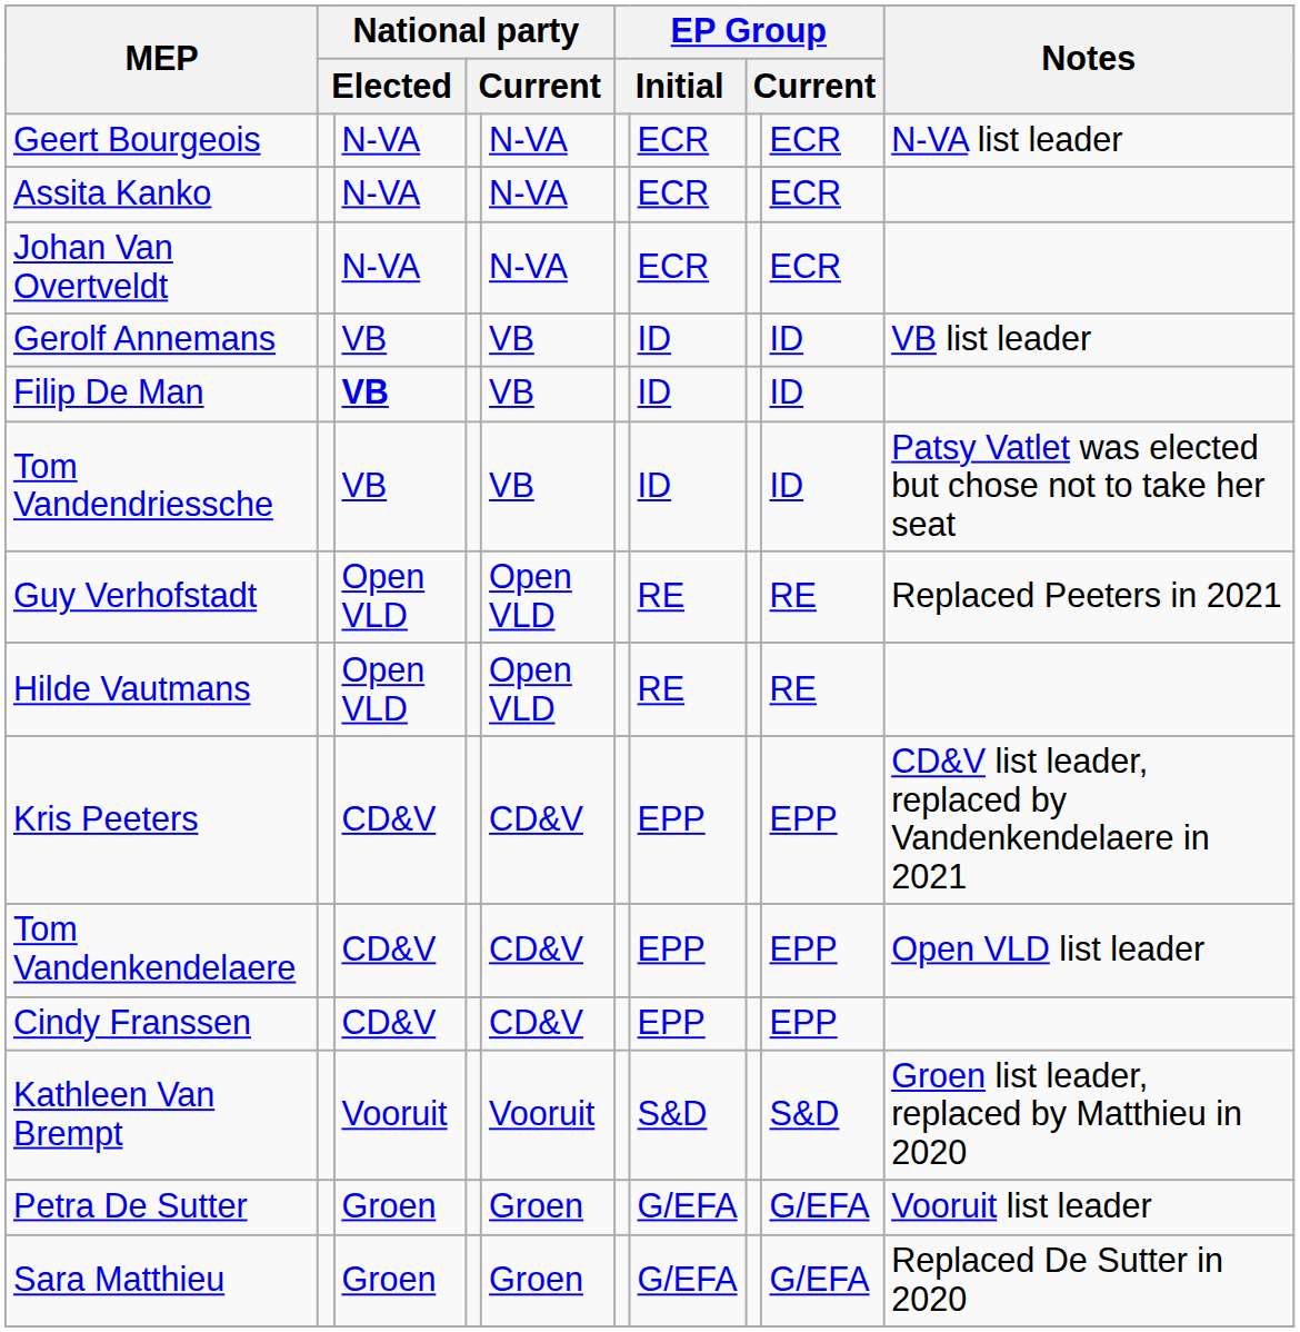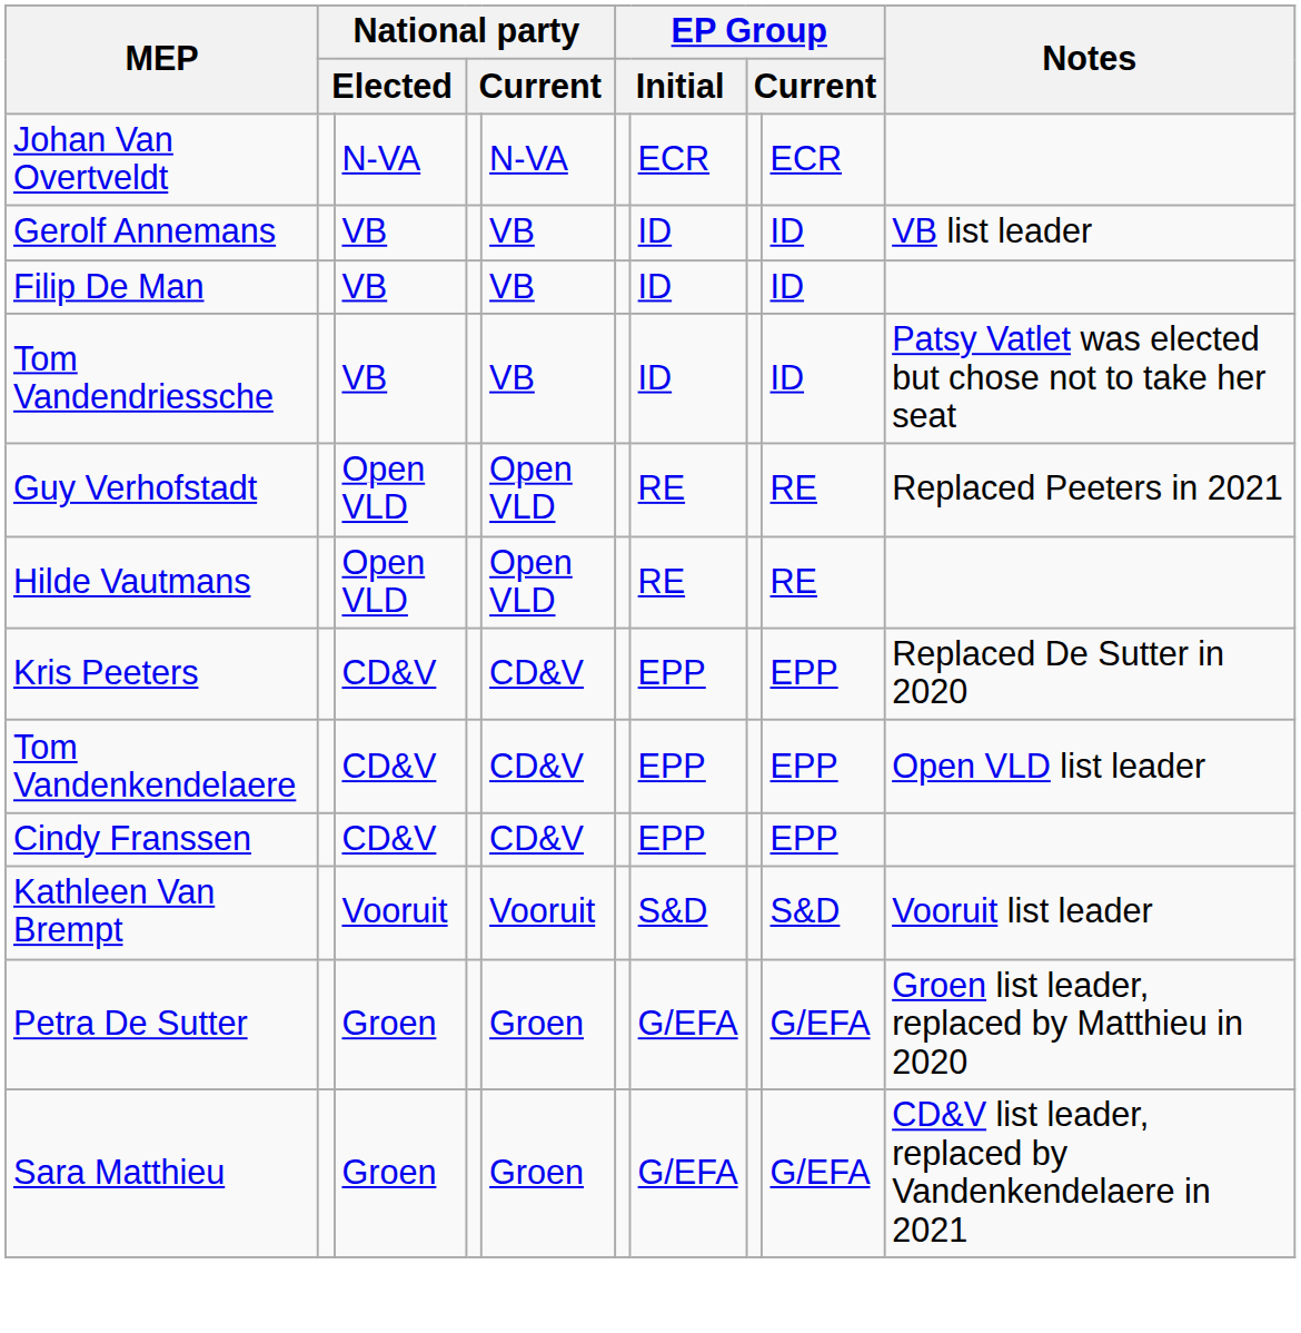- row: Geert Bourgeois | N-VA | N-VA | ECR | ECR | N-VA list leader
- row: Assita Kanko | N-VA | N-VA | ECR | ECR
Filip De Man | column 3: bold -> normal
Kris Peeters | Notes: CD&V list leader, replaced by Vandenkendelaere in 2021 -> Replaced De Sutter in 2020
Kathleen Van Brempt | Notes: Groen list leader, replaced by Matthieu in 2020 -> Vooruit list leader
Petra De Sutter | Notes: Vooruit list leader -> Groen list leader, replaced by Matthieu in 2020
Sara Matthieu | Notes: Replaced De Sutter in 2020 -> CD&V list leader, replaced by Vandenkendelaere in 2021
